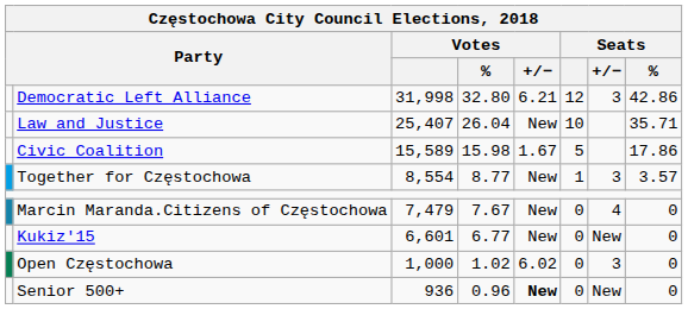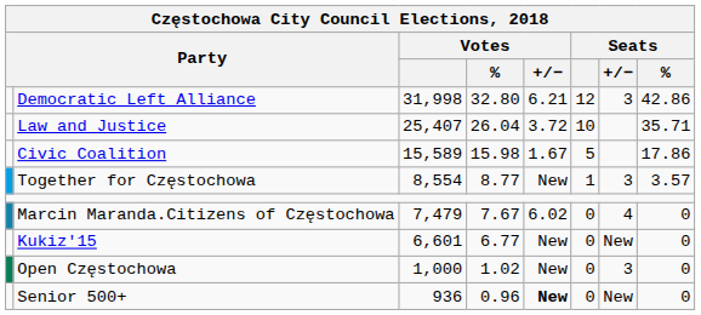Law and Justice | Votes / +/−: New -> 3.72
Marcin Maranda.Citizens of Częstochowa | Votes / +/−: New -> 6.02
Open Częstochowa | Votes / +/−: 6.02 -> New
